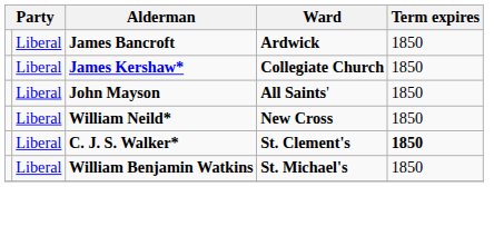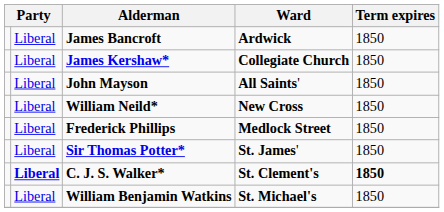+ row: Liberal | Frederick Phillips | Medlock Street | 1850
+ row: Liberal | Sir Thomas Potter* | St. James' | 1850
C. J. S. Walker* | column 2: normal -> bold
